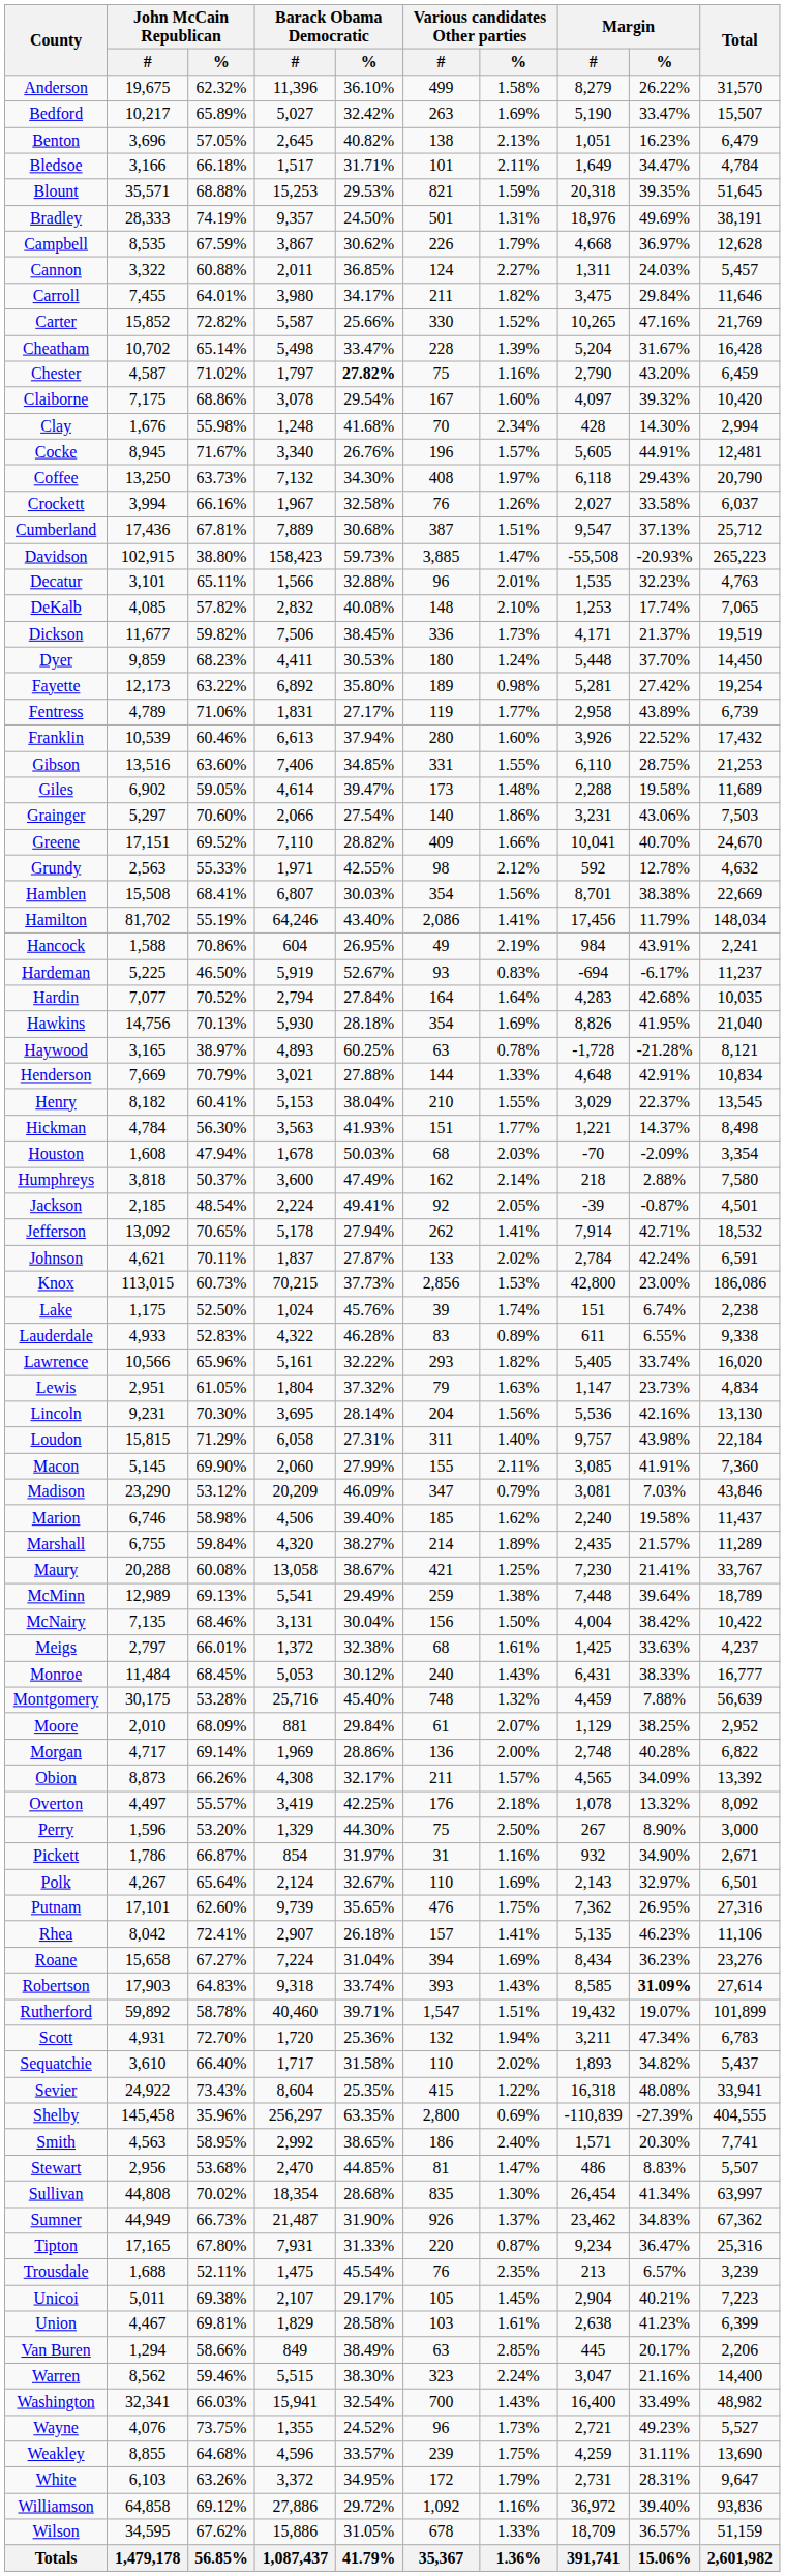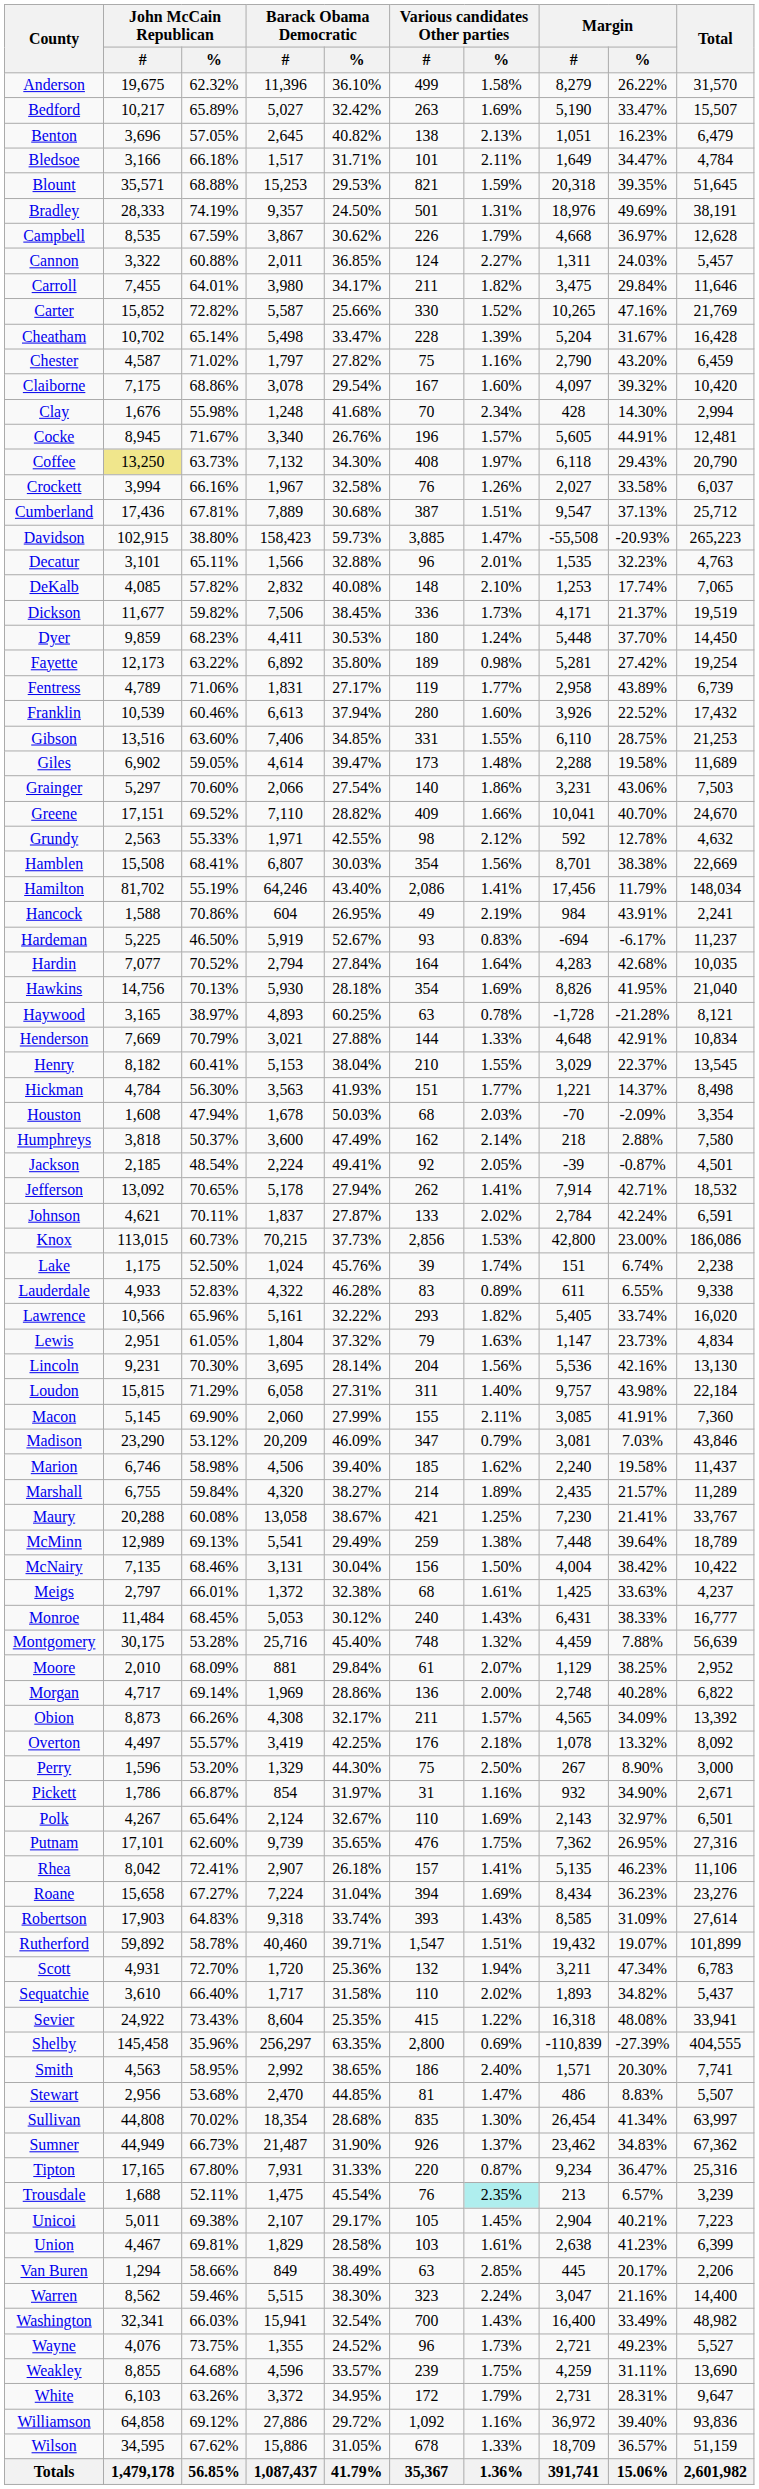Chester | Barack Obama Democratic / %: bold -> normal
Coffee | John McCain Republican / #: no background -> khaki background
Robertson | Margin / %: bold -> normal
Trousdale | Various candidates Other parties / %: no background -> paleturquoise background
